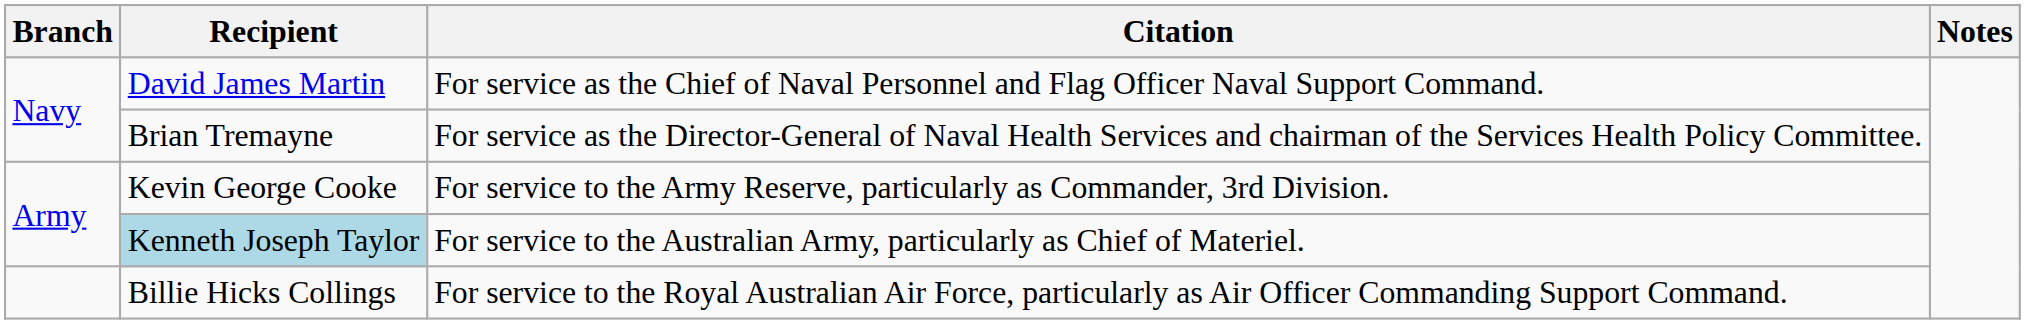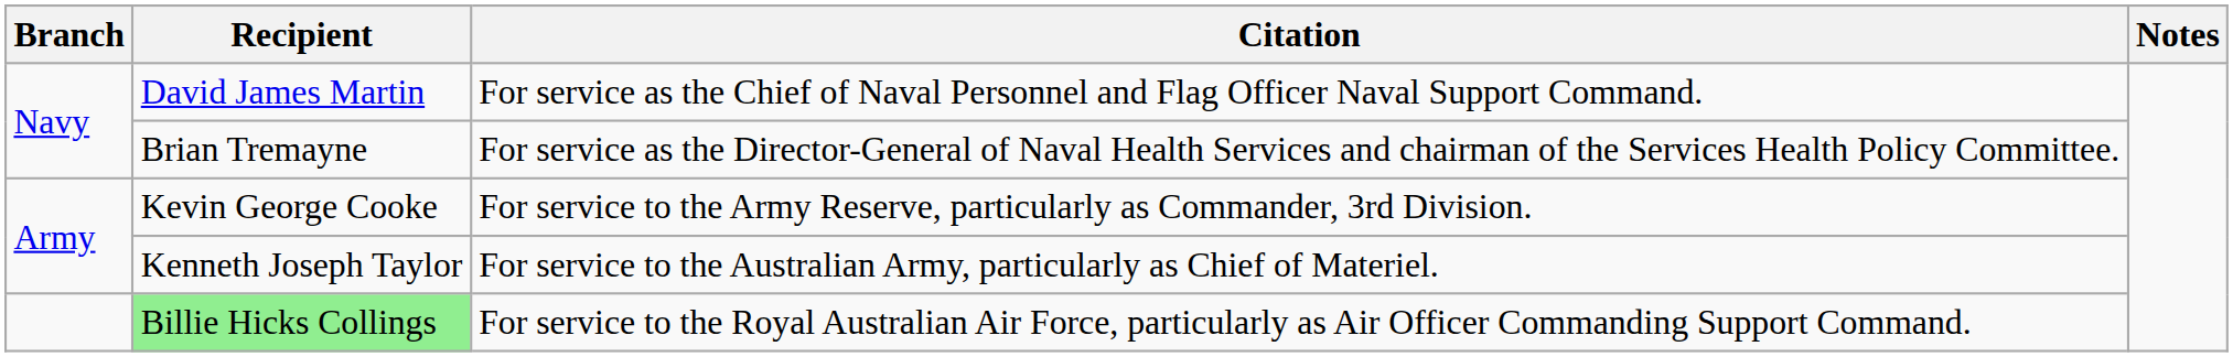Kenneth Joseph Taylor | Recipient: lightblue background -> no background
Billie Hicks Collings | Recipient: no background -> lightgreen background
